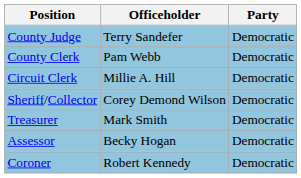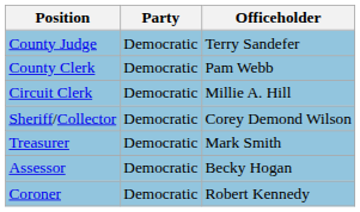columns swapped: Officeholder <-> Party
